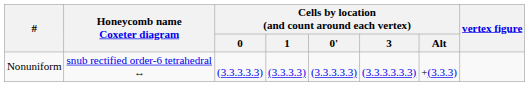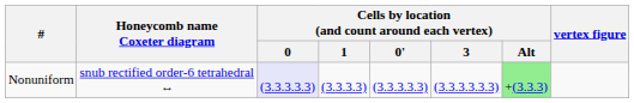Nonuniform | Cells by location (and count around each vertex) / 0: no background -> lavender background
Nonuniform | Cells by location (and count around each vertex) / Alt: no background -> lightgreen background
